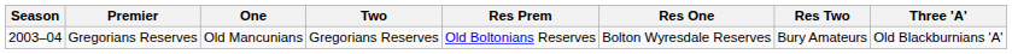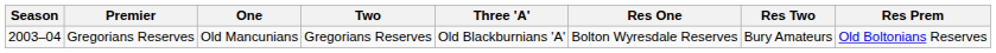columns swapped: Res Prem <-> Three 'A'
